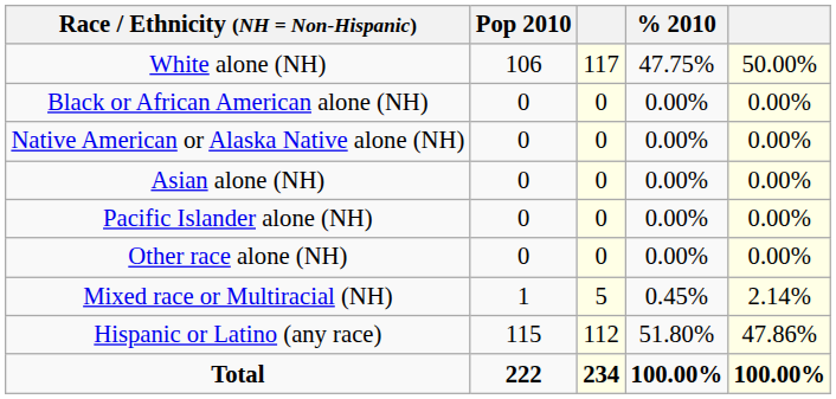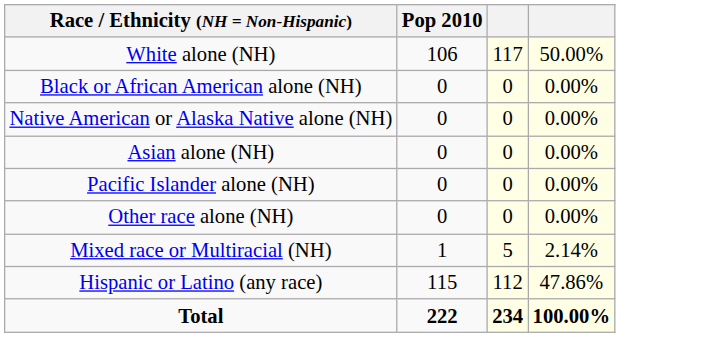- column: % 2010 | 47.75% | 0.00% | 0.00% | 0.00% | 0.00% | 0.00% | 0.45% | 51.80% | 100.00%
